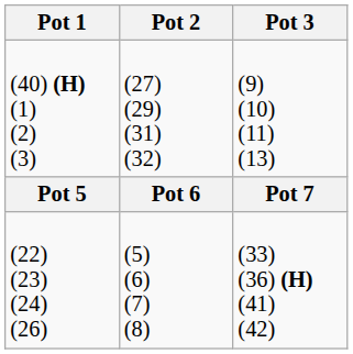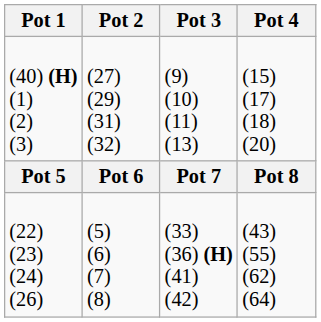+ column: Pot 4 | (15) (17) (18) (20) | Pot 8 | (43) (55) (62) (64)
